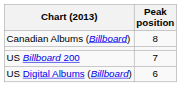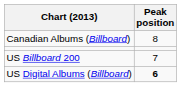US Digital Albums (Billboard) | Peak position: normal -> bold
